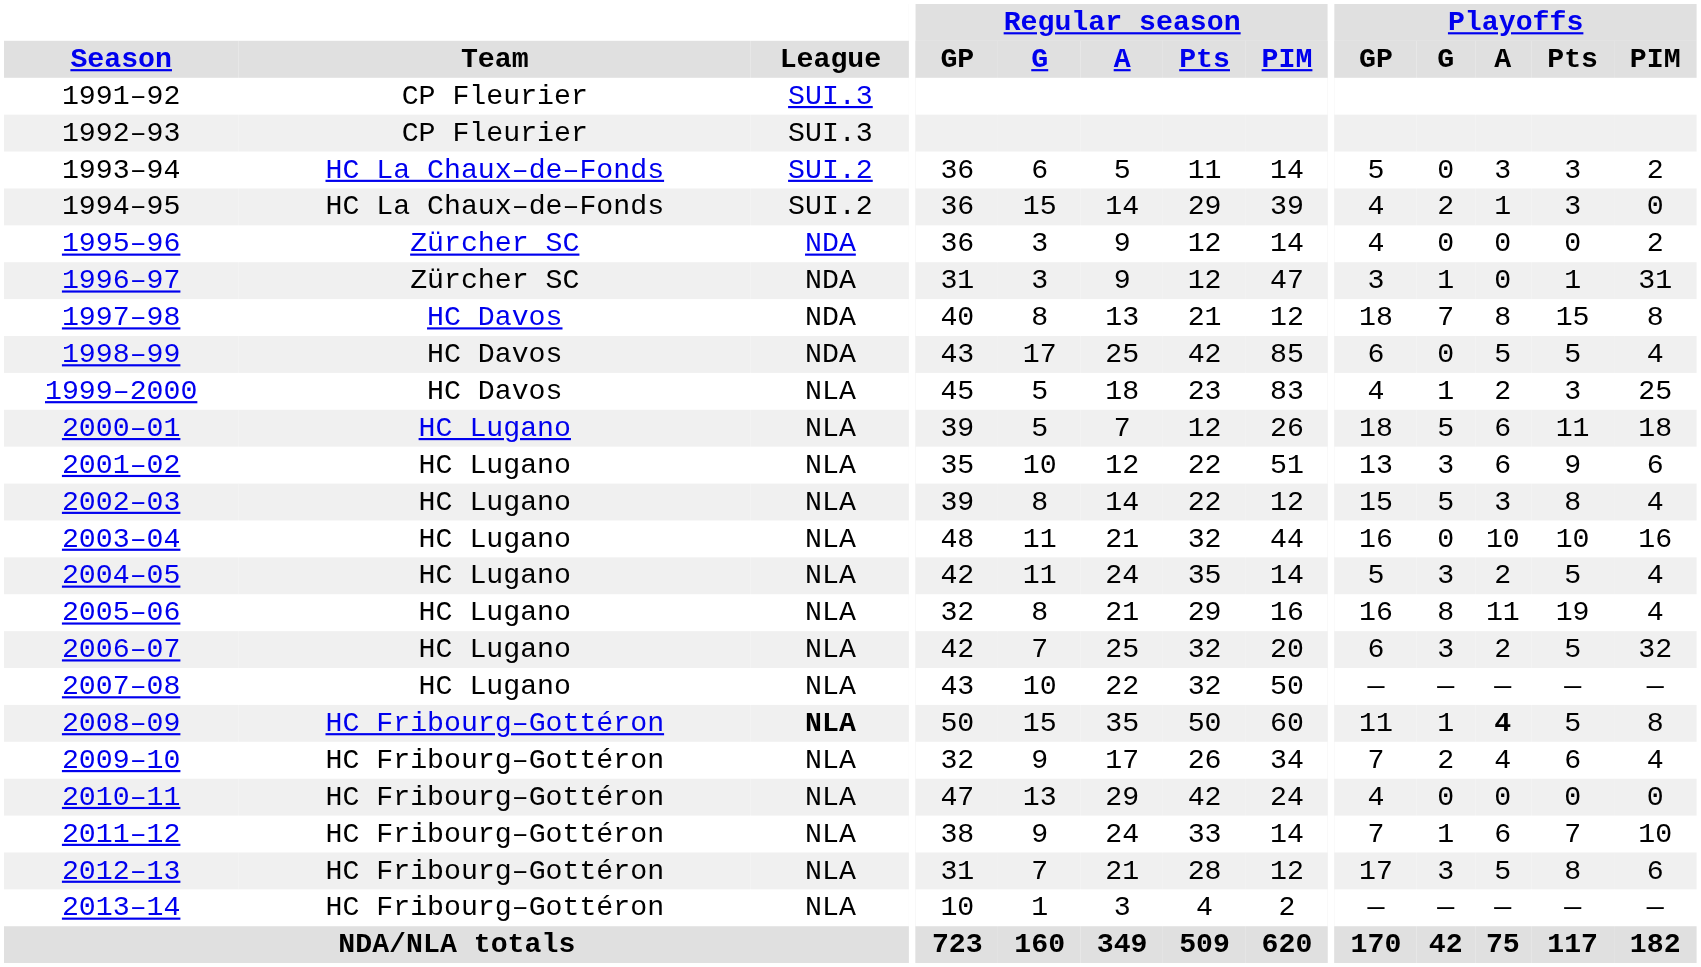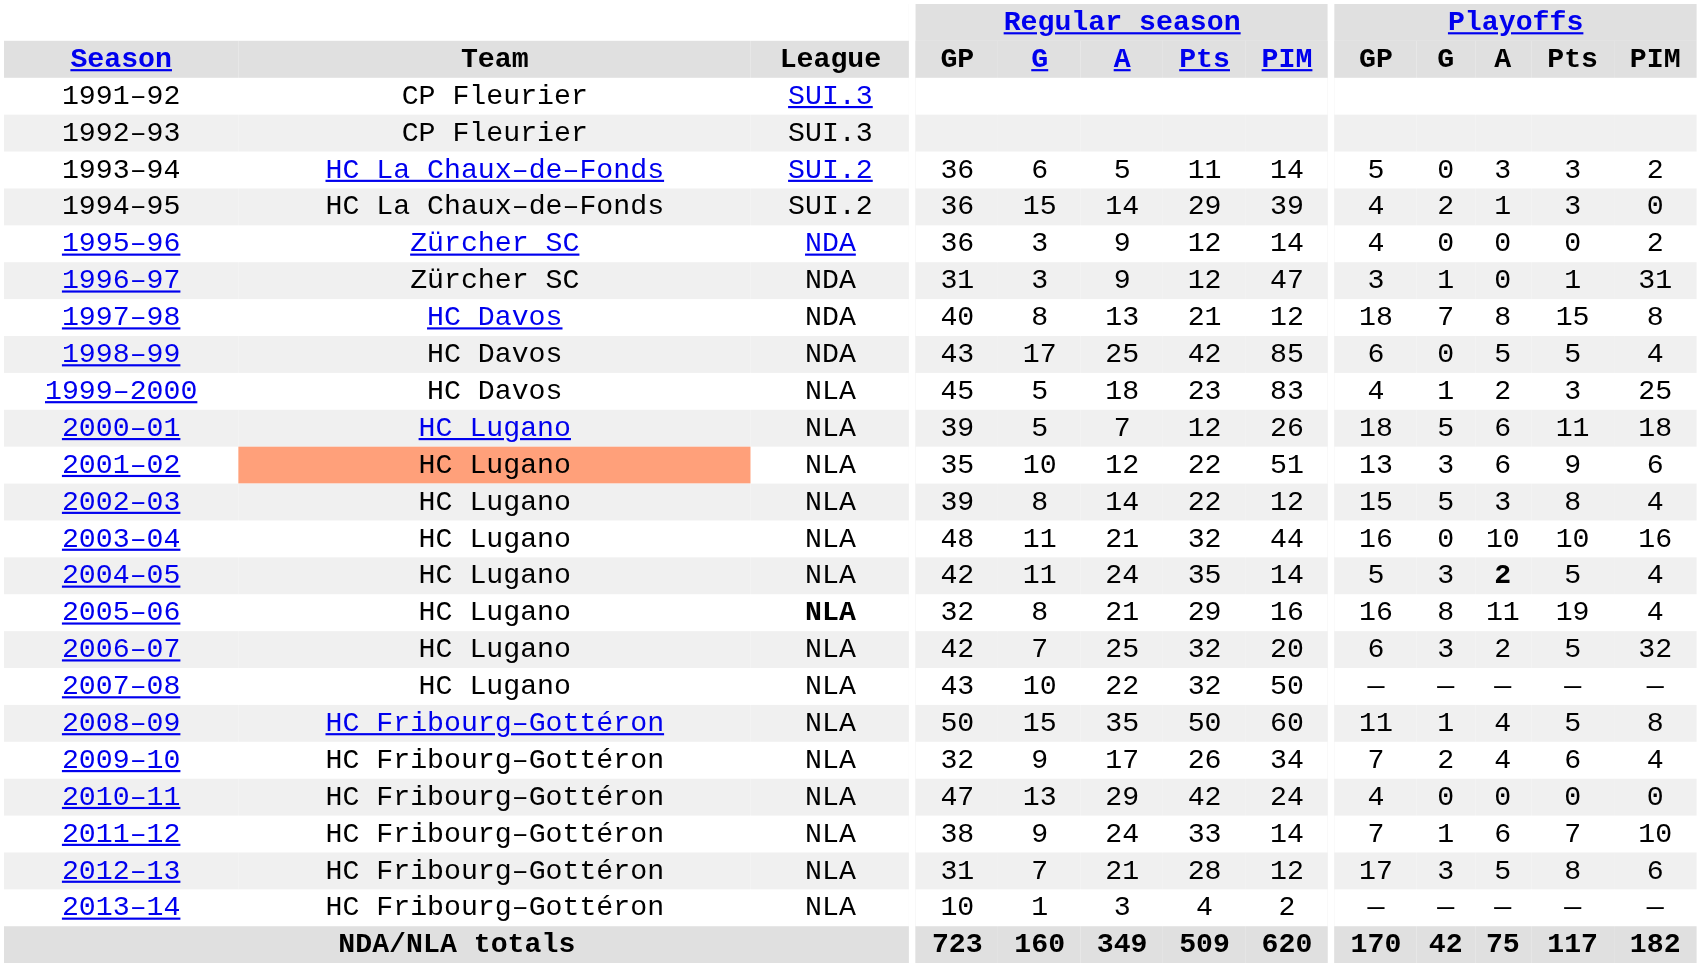2001–02 | Team: no background -> lightsalmon background
2004–05 | Playoffs / A: normal -> bold
2005–06 | League: normal -> bold
2008–09 | League: bold -> normal
2008–09 | Playoffs / A: bold -> normal
